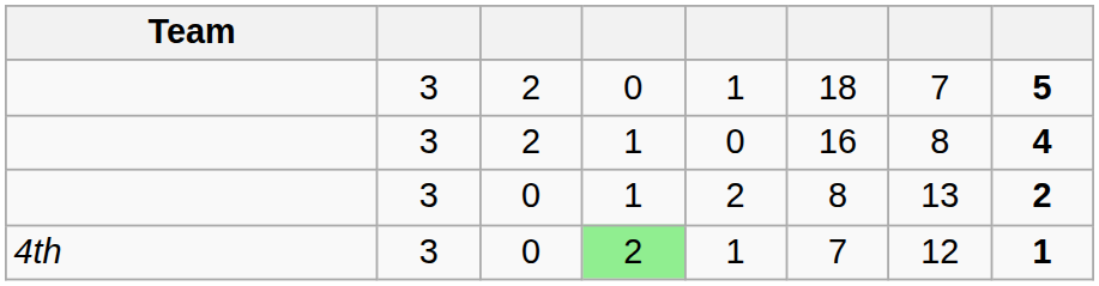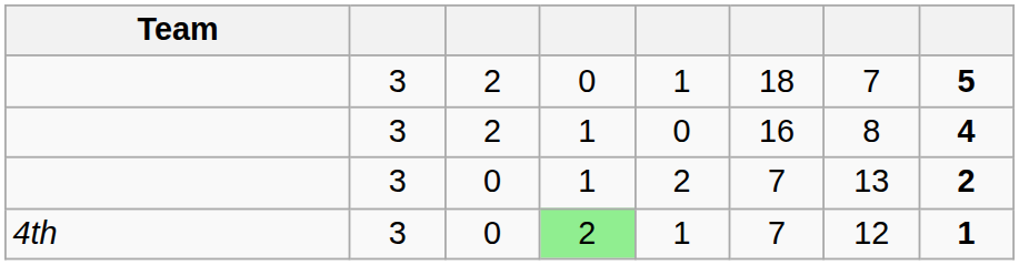row 4 | column 6: 8 -> 7
